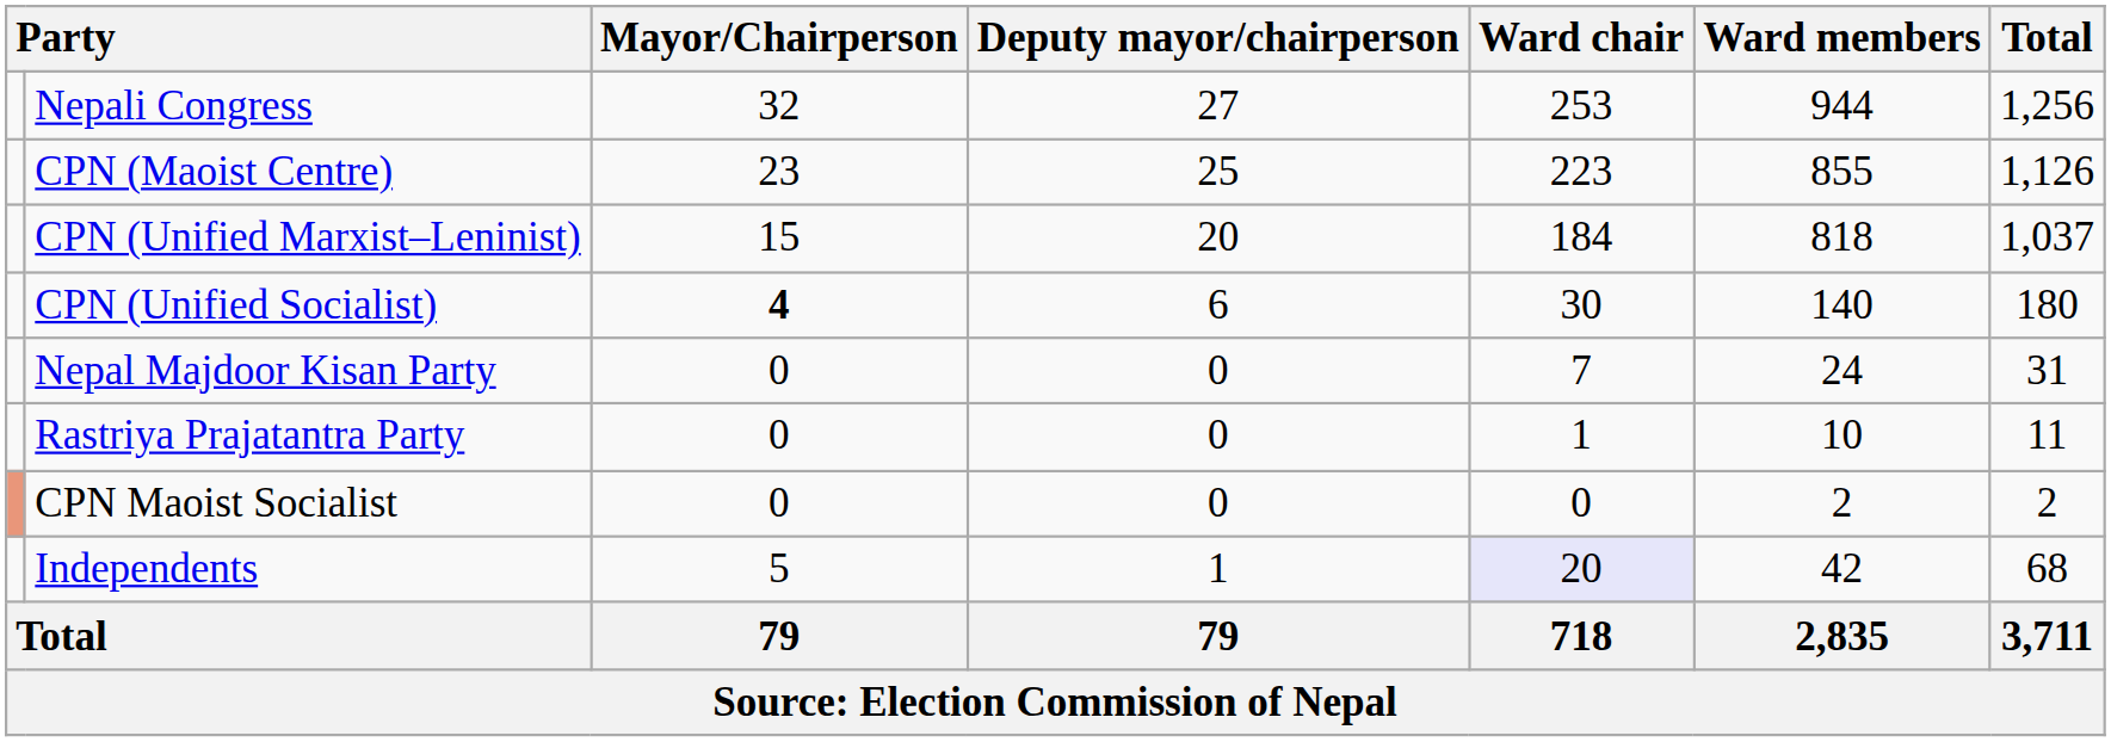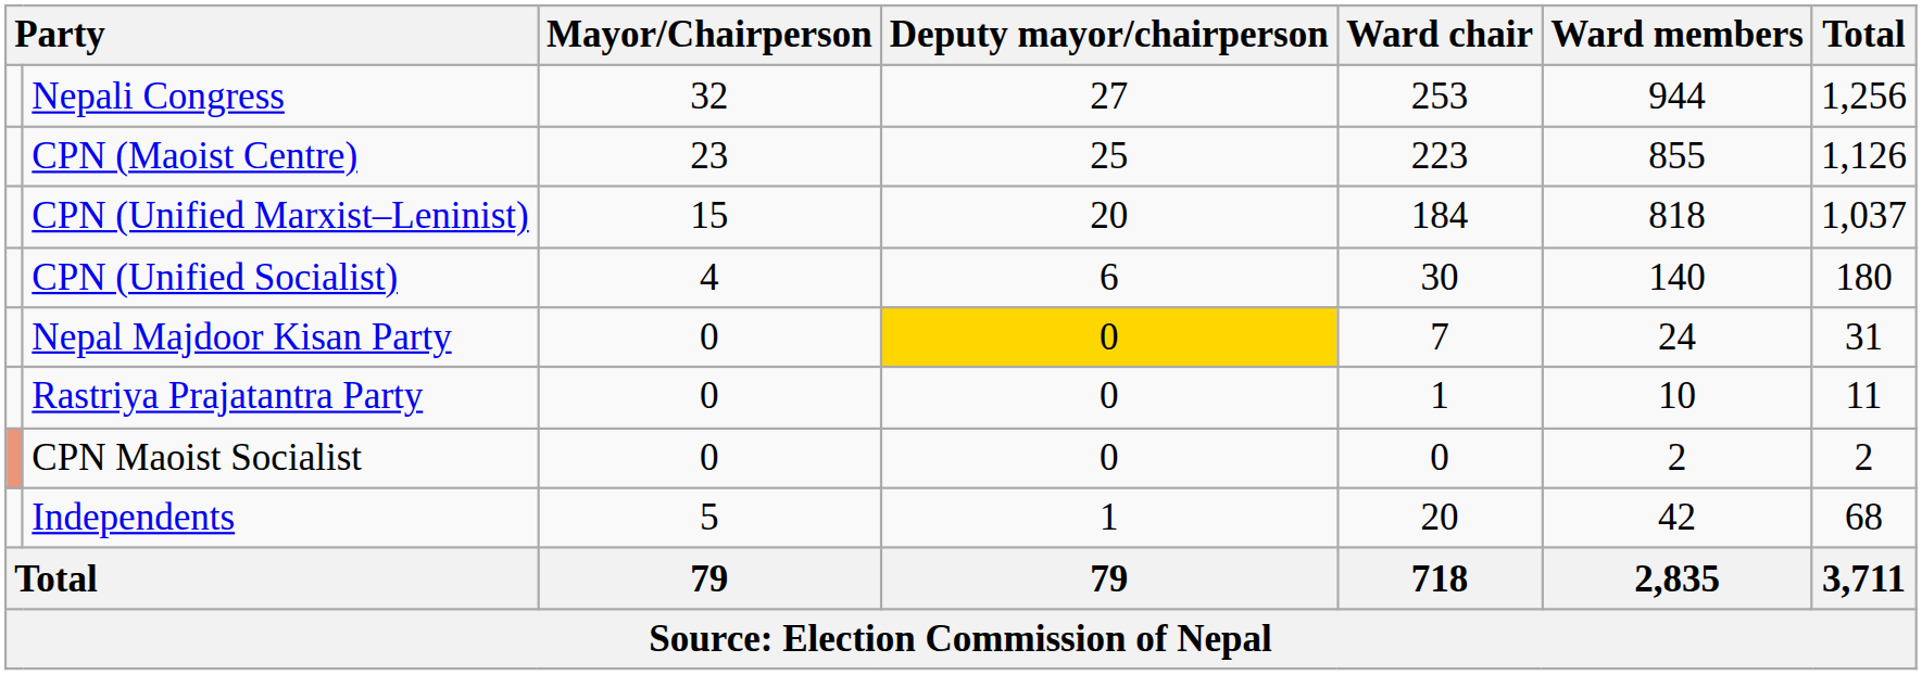CPN (Unified Socialist) | Mayor/Chairperson: bold -> normal
Nepal Majdoor Kisan Party | Deputy mayor/chairperson: no background -> gold background
Independents | Ward chair: lavender background -> no background
